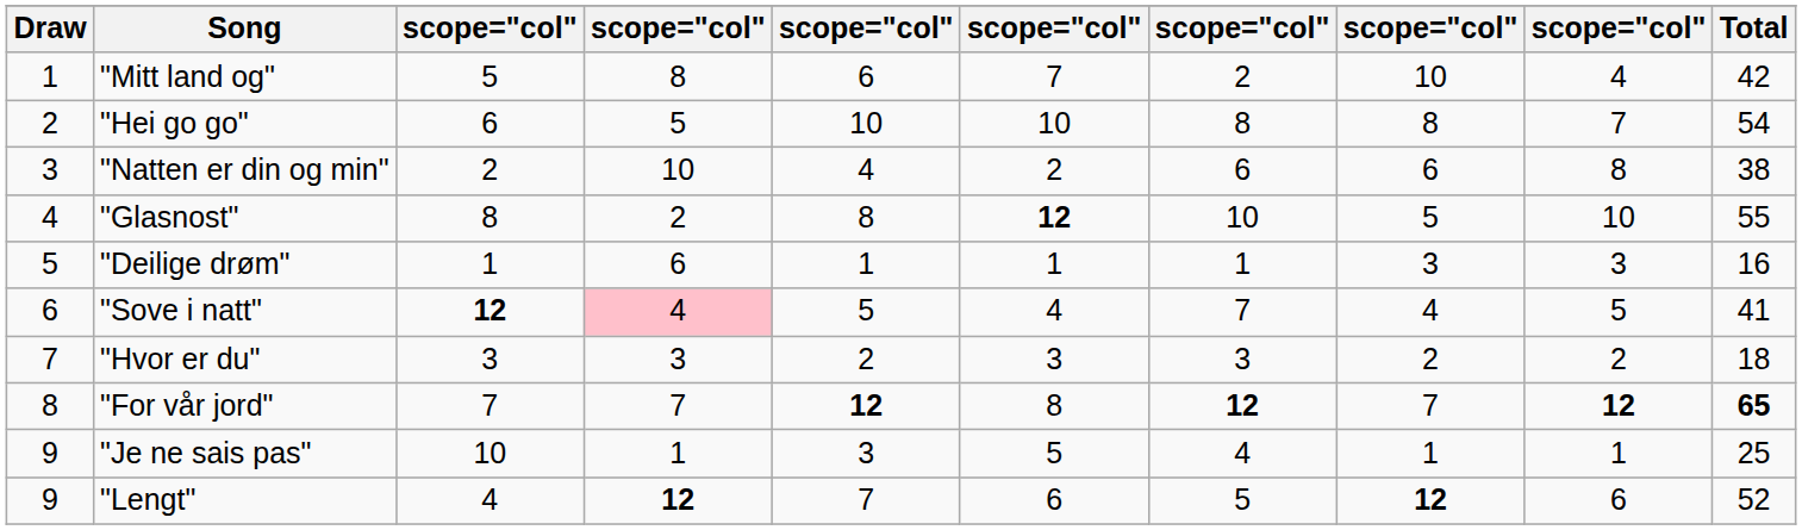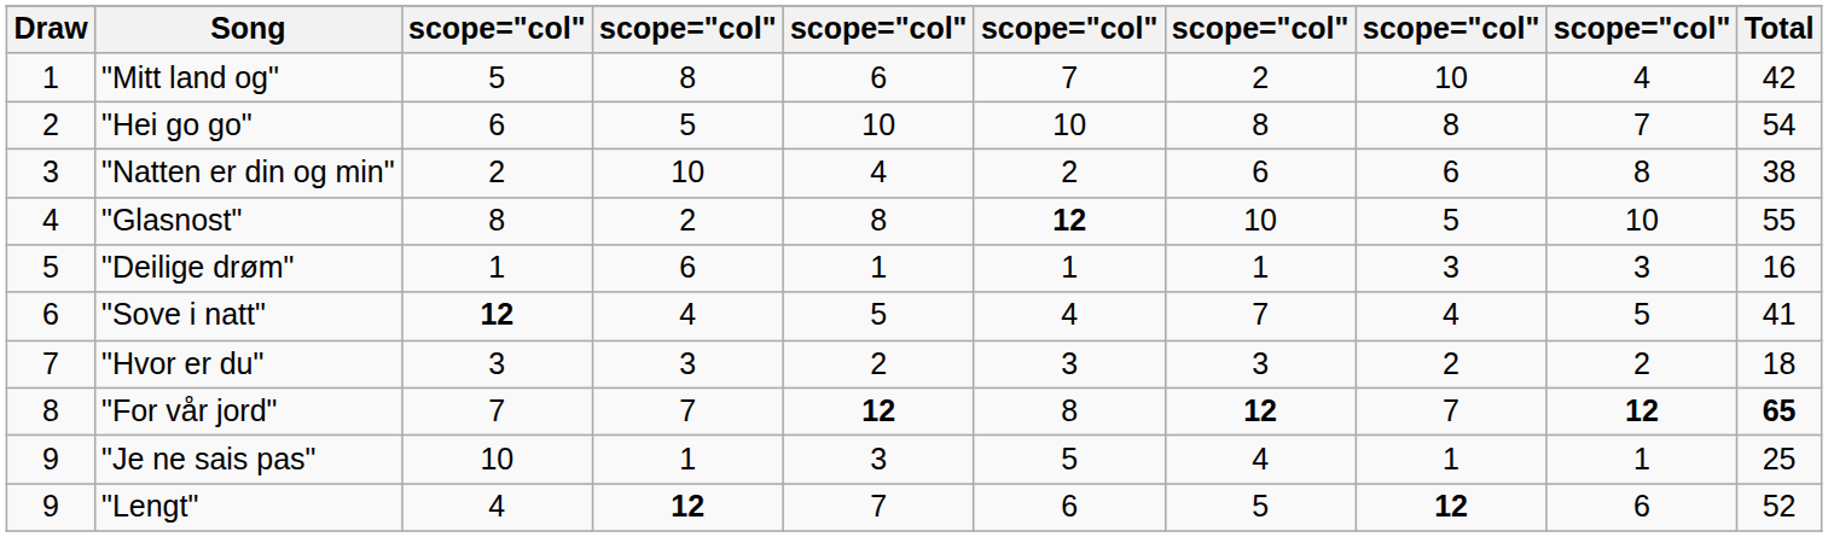"Sove i natt" | column 4: pink background -> no background
